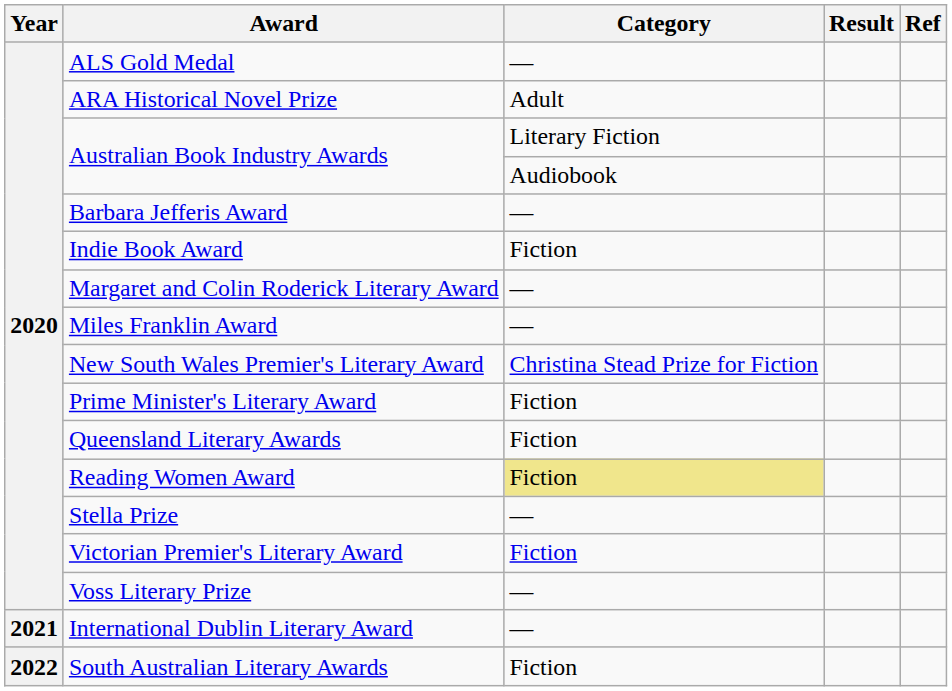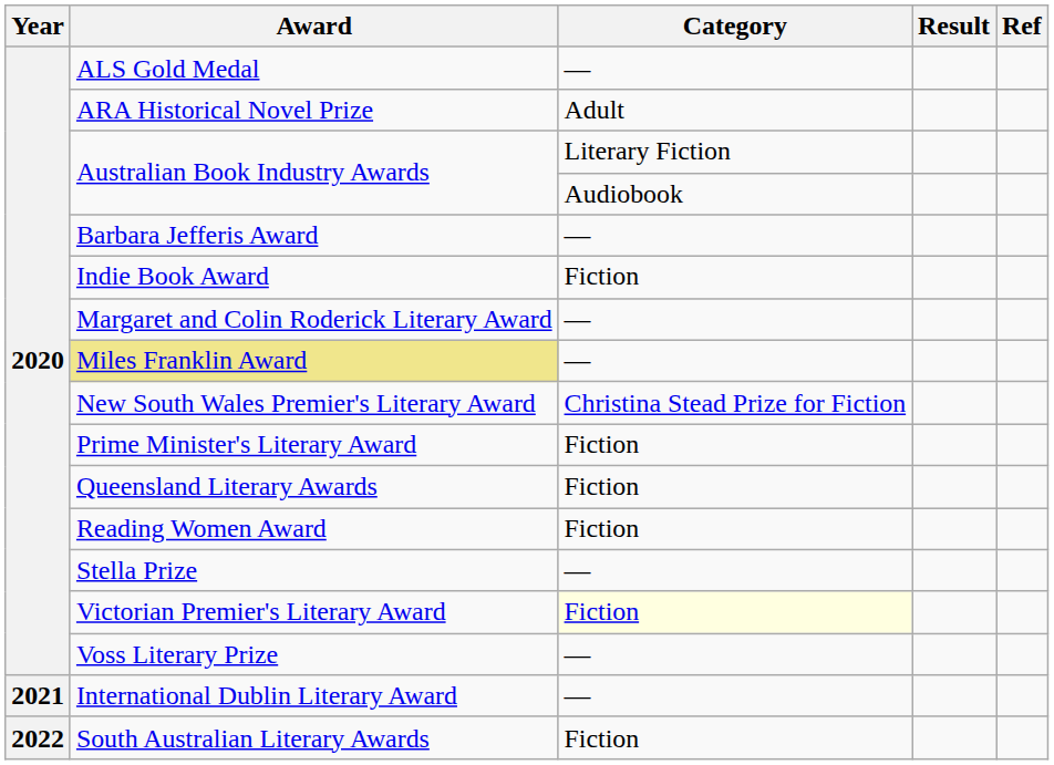Miles Franklin Award | Award: no background -> khaki background
Reading Women Award | Category: khaki background -> no background
Victorian Premier's Literary Award | Category: no background -> lightyellow background
